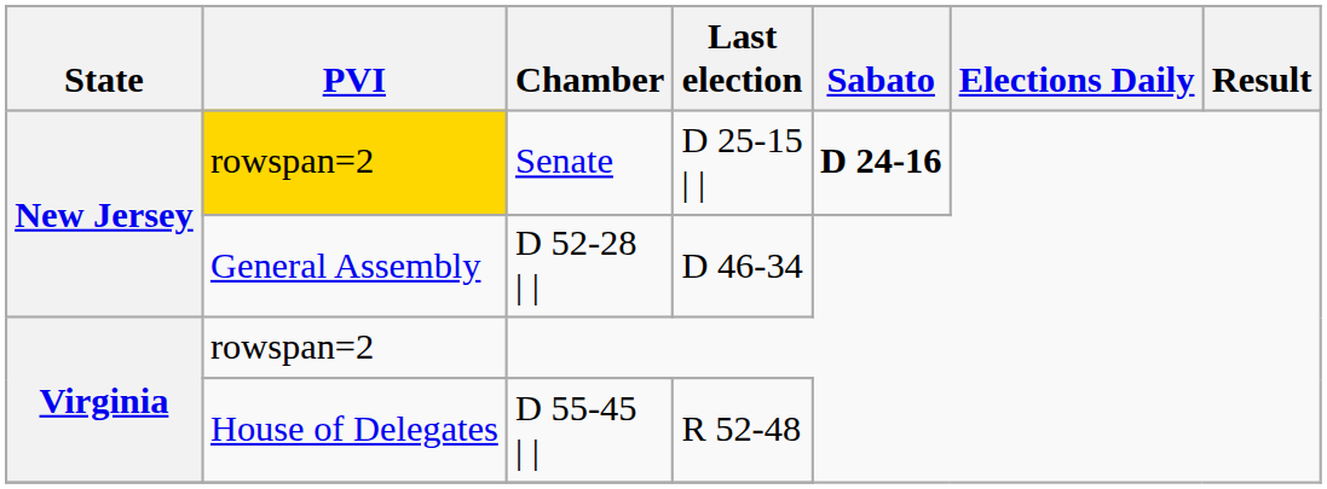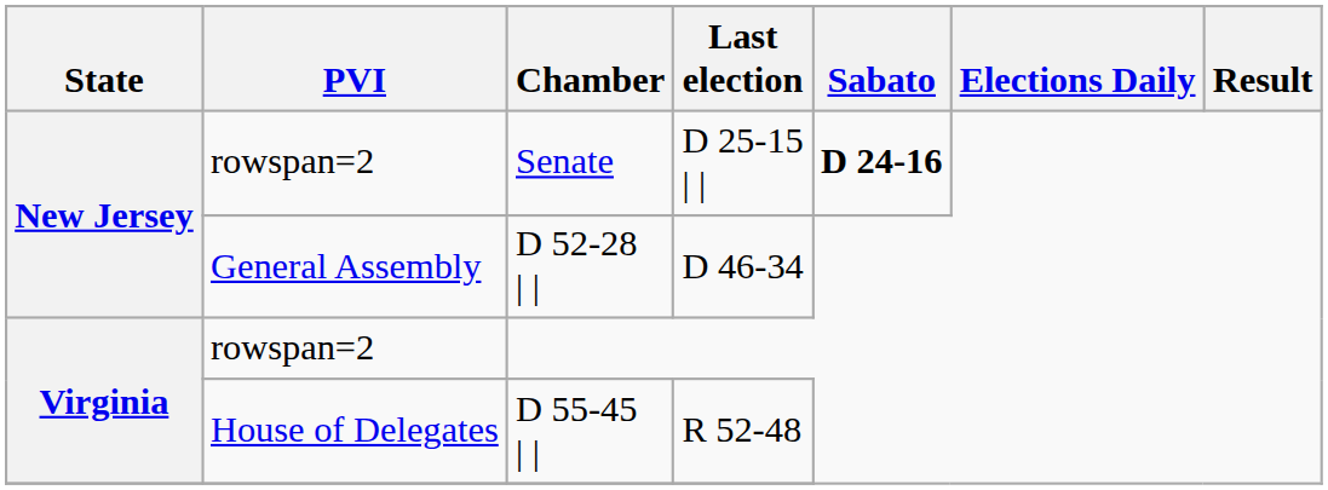Senate | PVI: gold background -> no background
